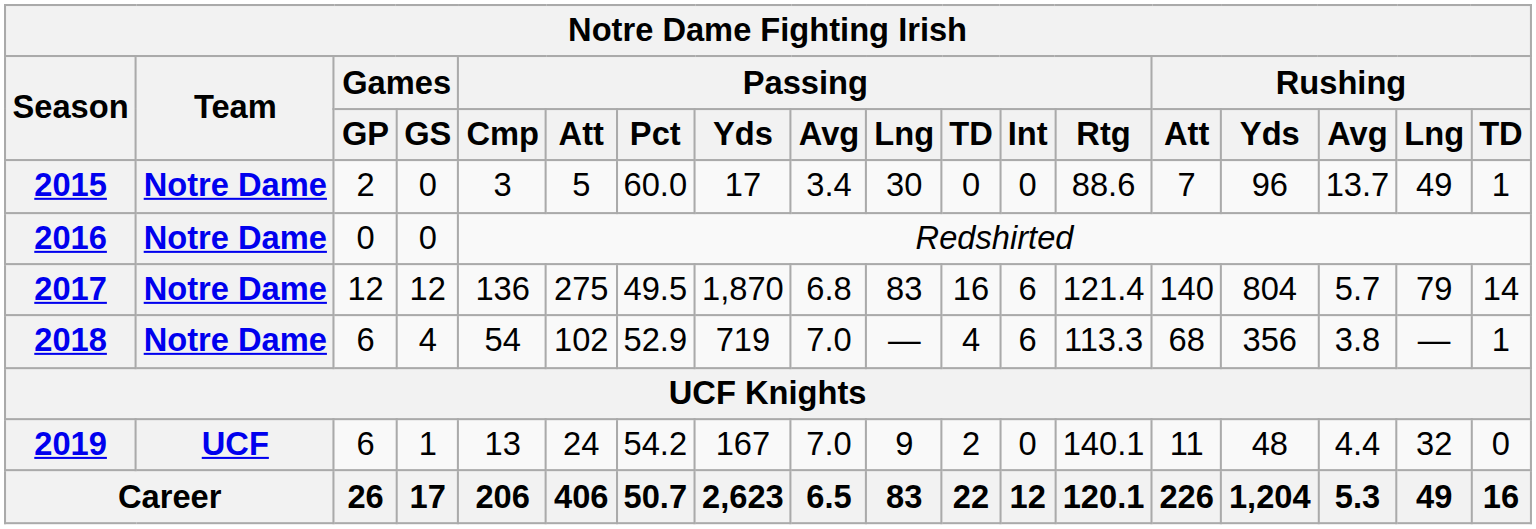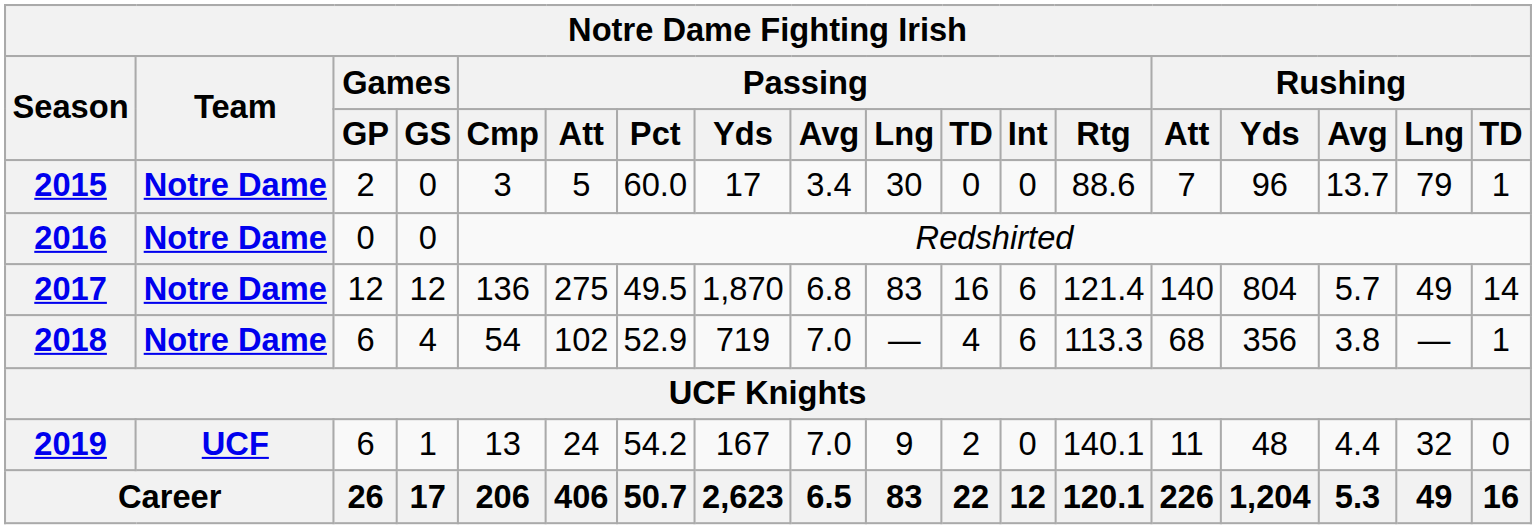2015 | Rushing / Lng: 49 -> 79
2017 | Rushing / Lng: 79 -> 49
